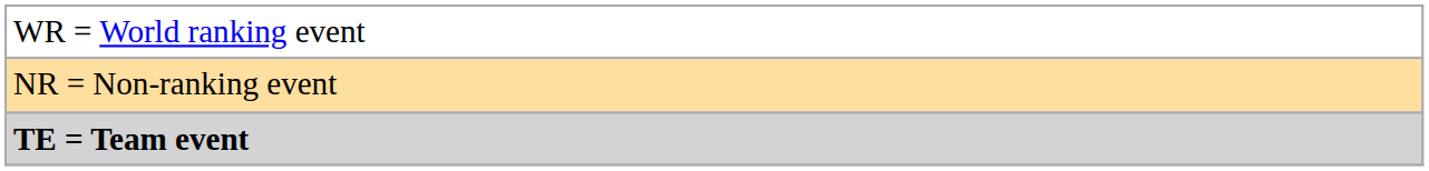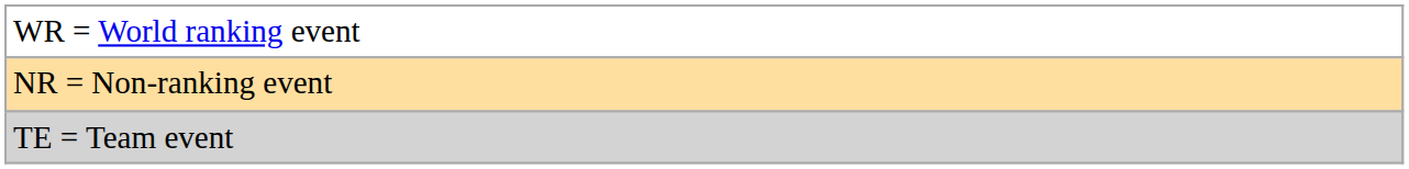row 3 | column 1: bold -> normal
